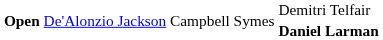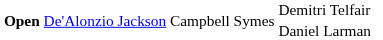row 2 | column 4: bold -> normal
